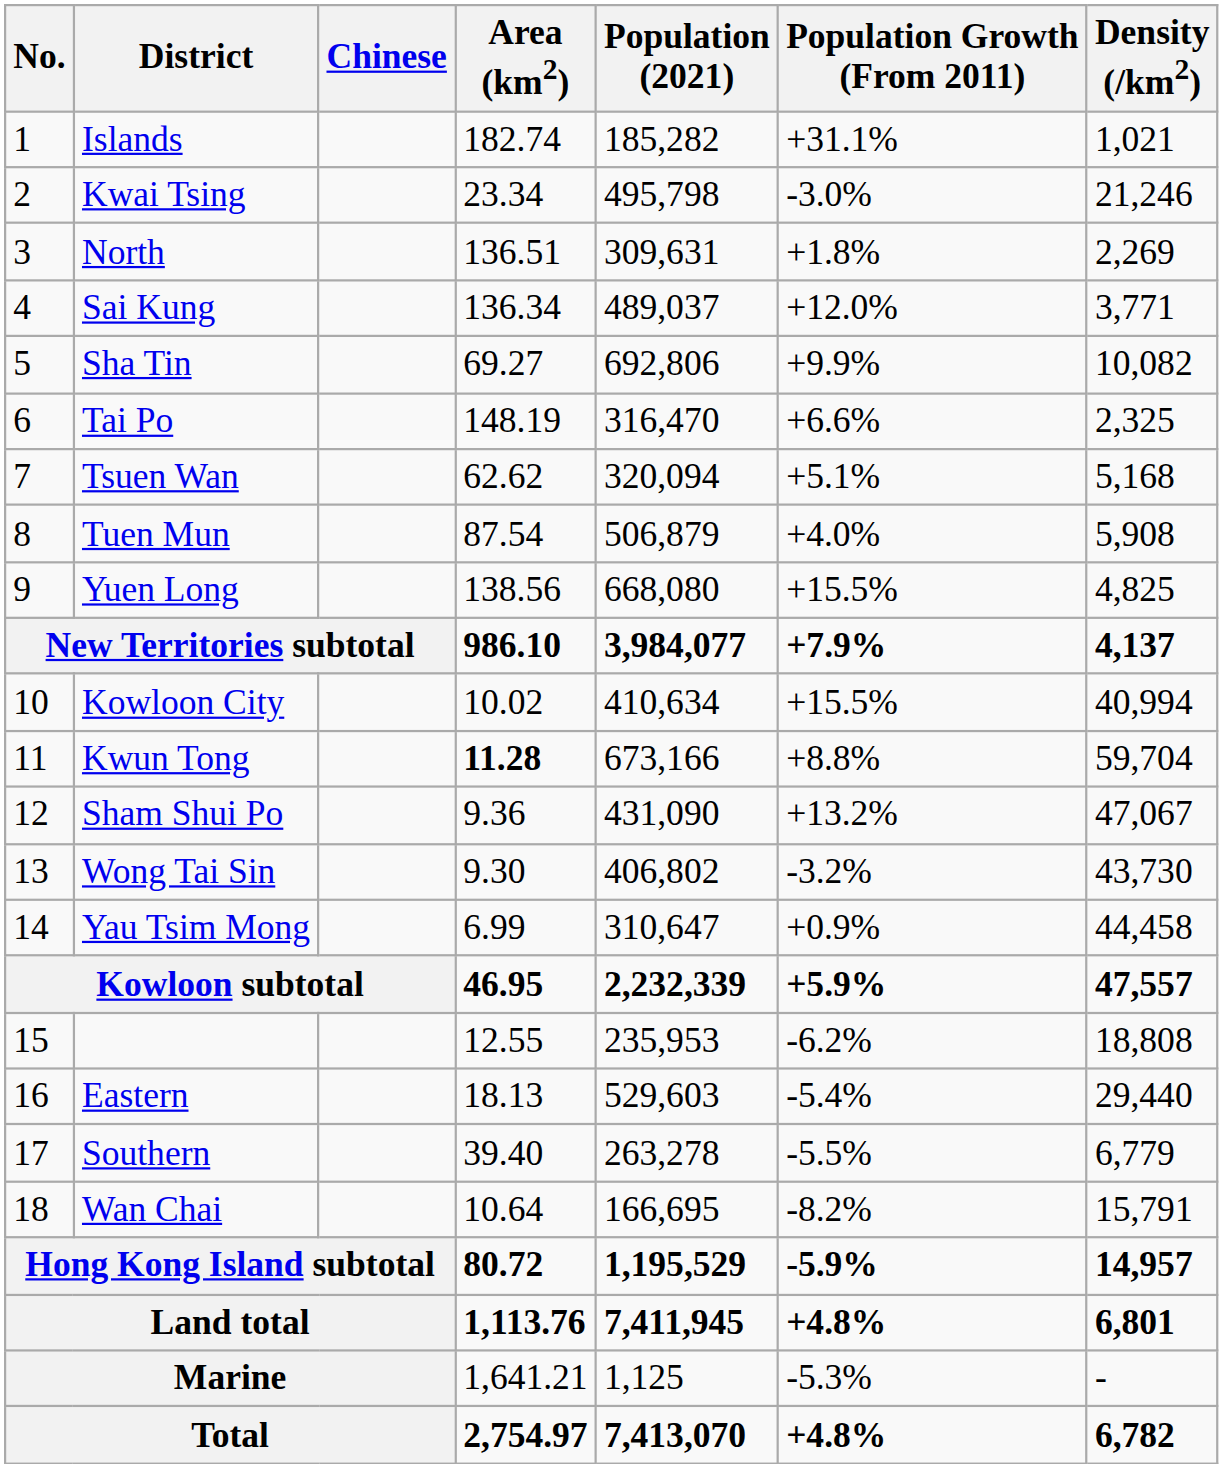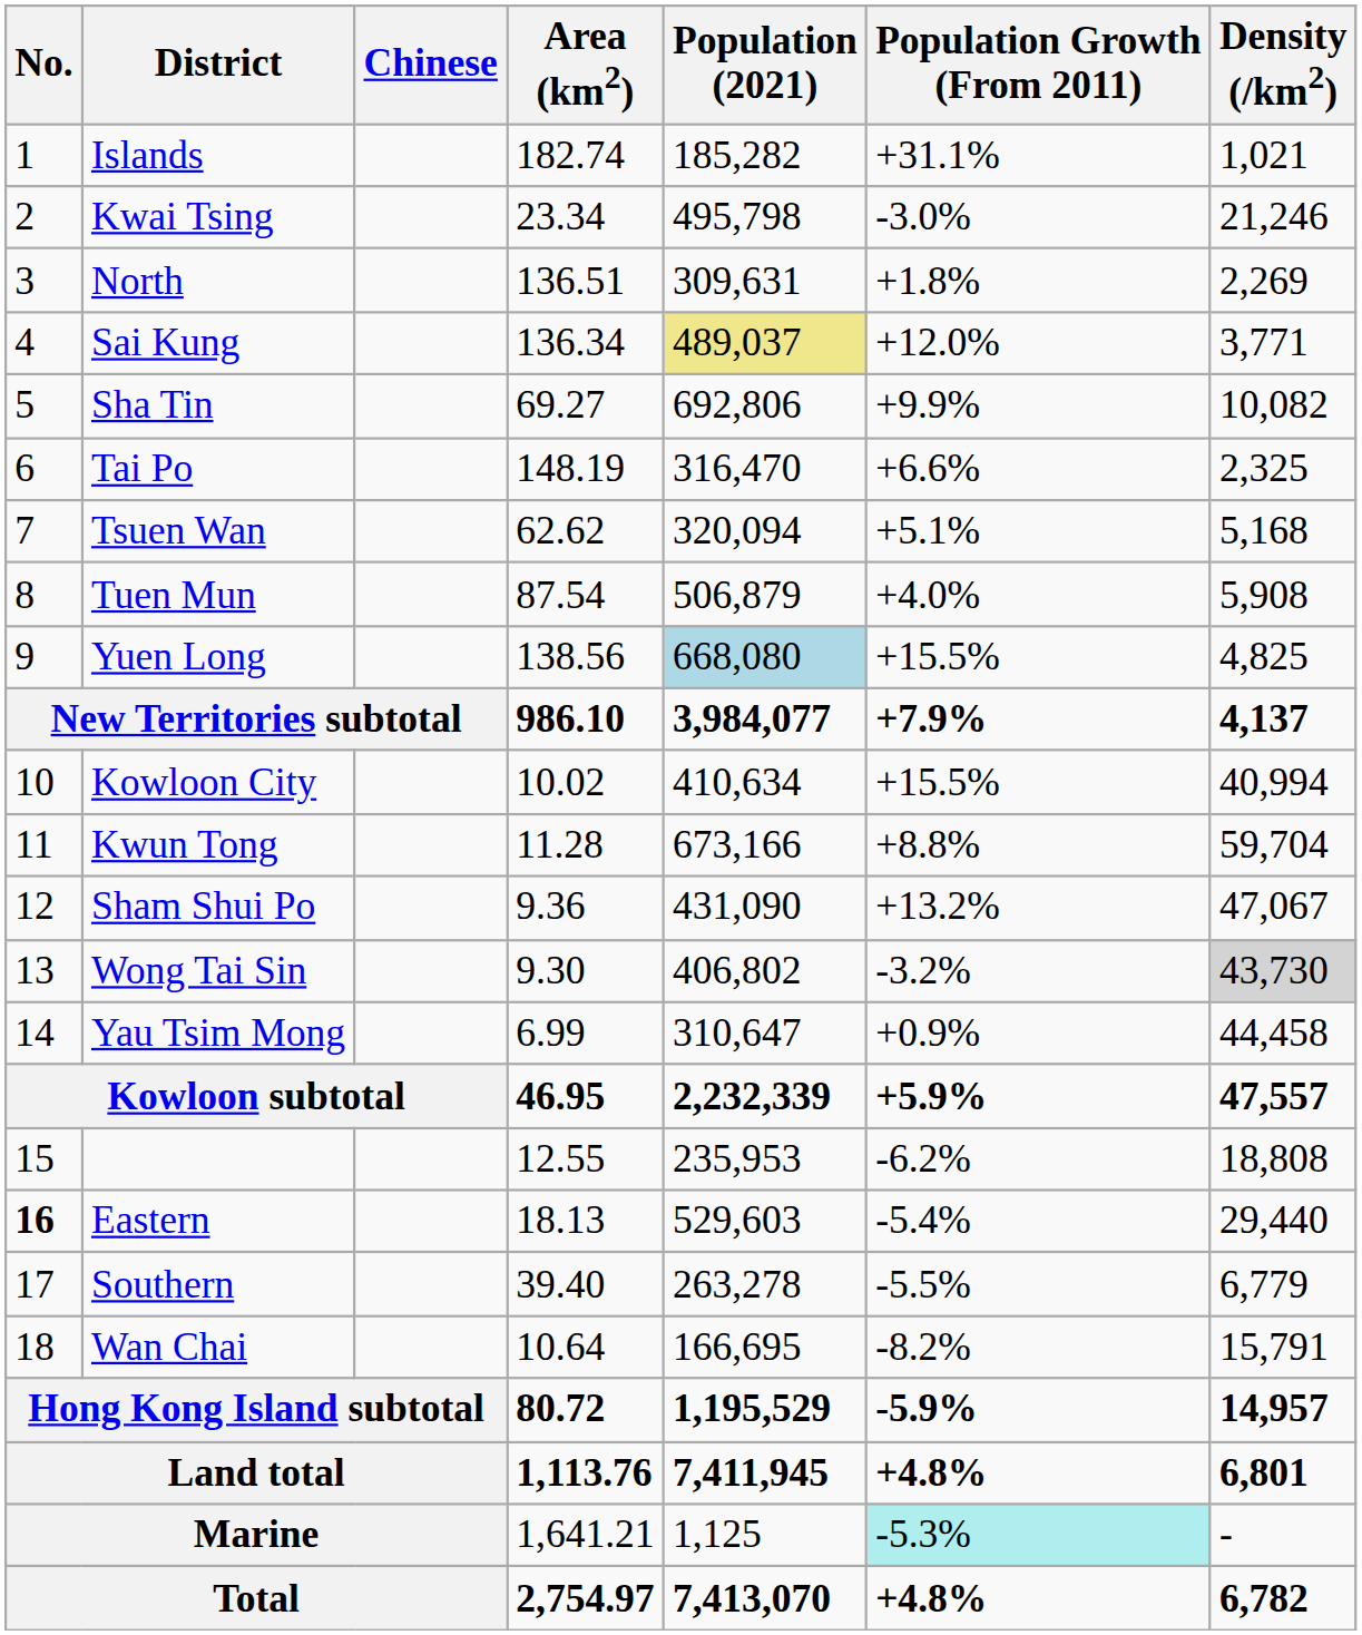Sai Kung | Population (2021): no background -> khaki background
Yuen Long | Population (2021): no background -> lightblue background
Kwun Tong | Area (km2): bold -> normal
Wong Tai Sin | Density (/km2): no background -> lightgrey background
Eastern | No.: normal -> bold
Marine | Population Growth (From 2011): no background -> paleturquoise background
